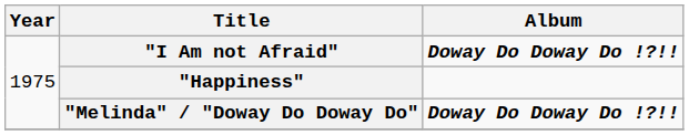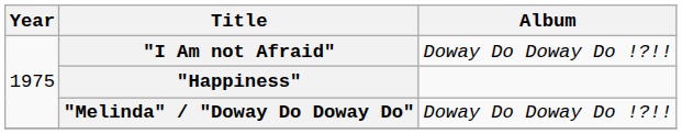"I Am not Afraid" | Album: bold -> normal
"Melinda" / "Doway Do Doway Do" | Album: bold -> normal
